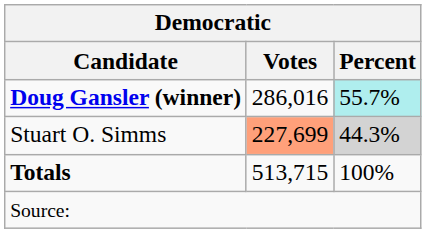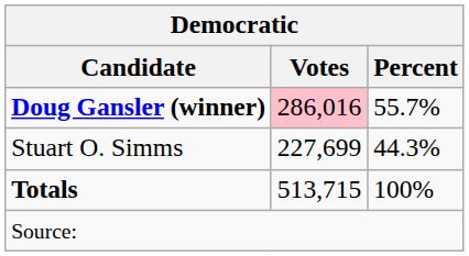Doug Gansler (winner) | Democratic / Votes: no background -> pink background
Doug Gansler (winner) | Democratic / Percent: paleturquoise background -> no background
Stuart O. Simms | Democratic / Votes: lightsalmon background -> no background
Stuart O. Simms | Democratic / Percent: lightgrey background -> no background
